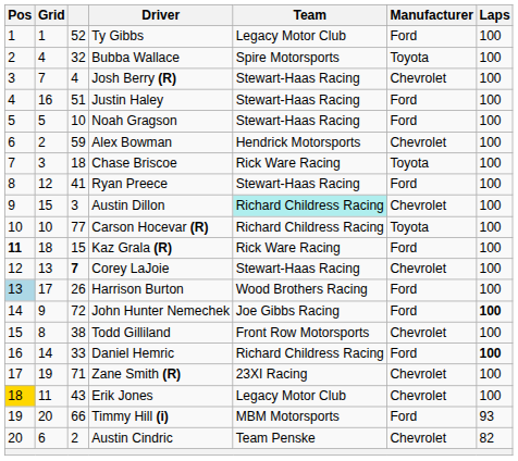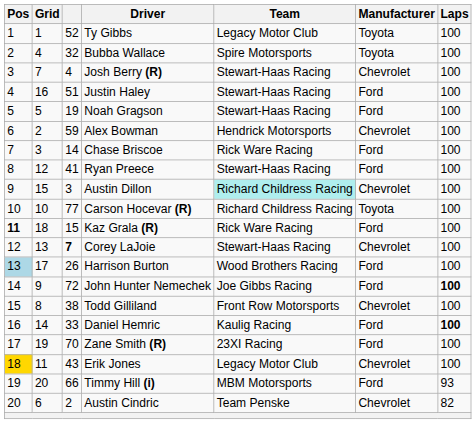Ty Gibbs | Manufacturer: Ford -> Toyota
Noah Gragson | column 3: 10 -> 19
Chase Briscoe | column 3: 18 -> 14
Chase Briscoe | Manufacturer: Toyota -> Ford
Daniel Hemric | Team: Richard Childress Racing -> Kaulig Racing
Zane Smith (R) | column 3: 71 -> 70
Zane Smith (R) | Manufacturer: Chevrolet -> Ford
